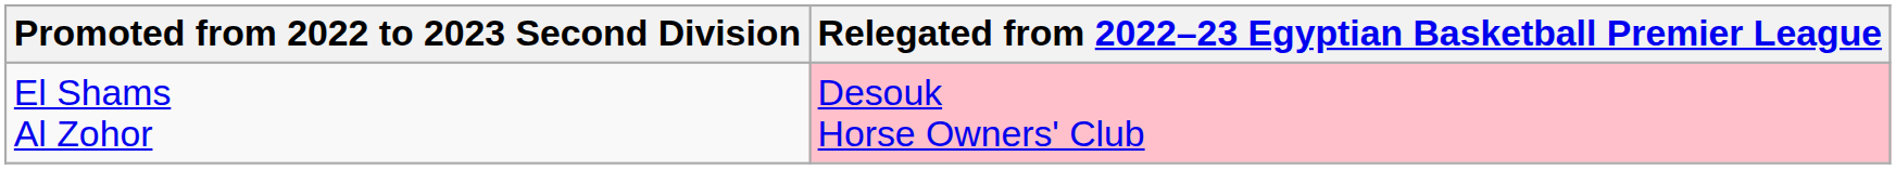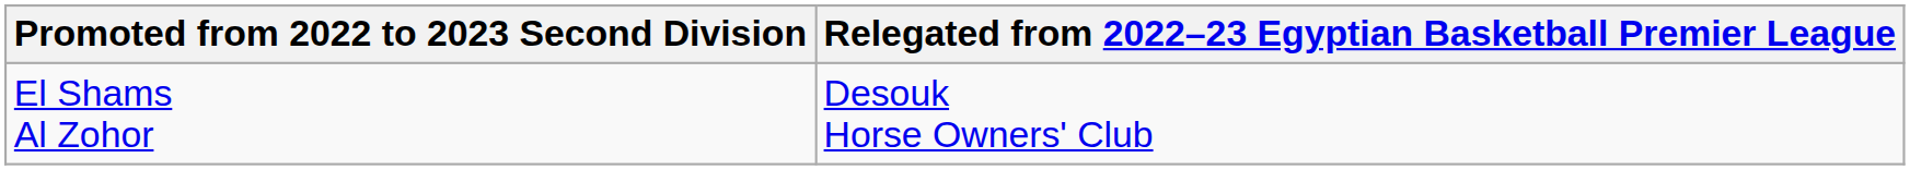El Shams Al Zohor | Relegated from 2022–23 Egyptian Basketball Premier League: pink background -> no background
